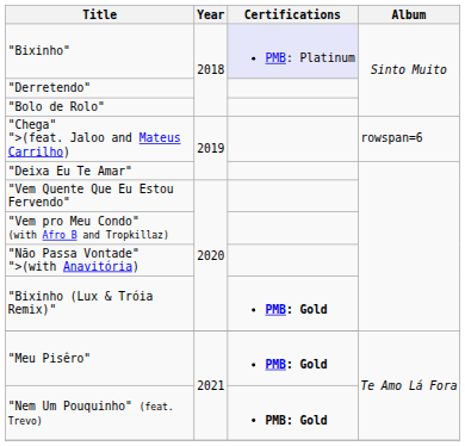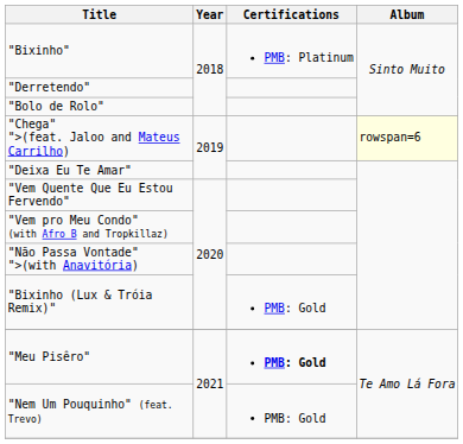"Bixinho" | Certifications: lavender background -> no background
"Chega" ">(feat. Jaloo and Mateus Carrilho) | Album: no background -> lightyellow background
"Bixinho (Lux & Tróia Remix)" | Certifications: bold -> normal
"Nem Um Pouquinho" (feat. Trevo) | Certifications: bold -> normal
